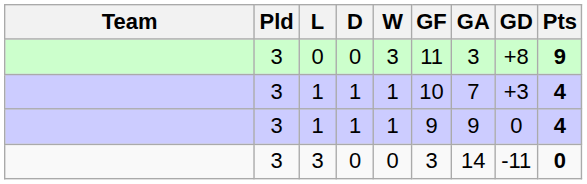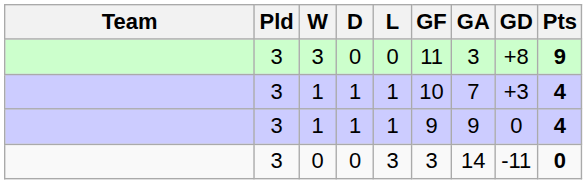columns swapped: W <-> L
